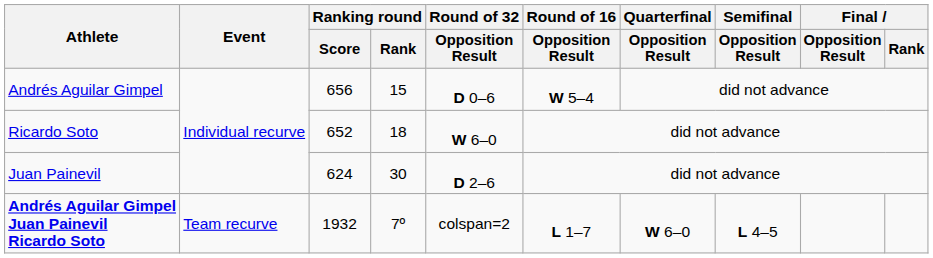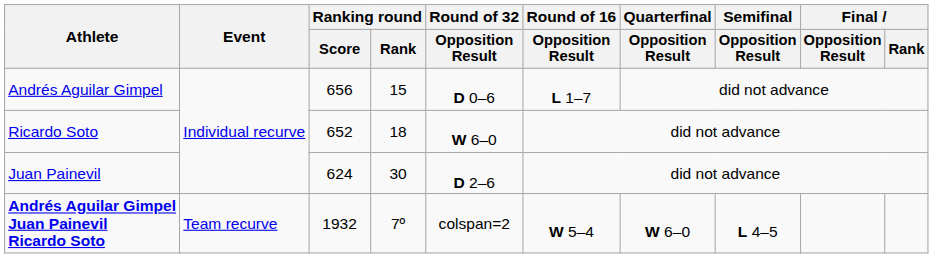Andrés Aguilar Gimpel | Round of 16 / Opposition Result: W 5–4 -> L 1–7
Andrés Aguilar Gimpel Juan Painevil Ricardo Soto | Round of 16 / Opposition Result: L 1–7 -> W 5–4
